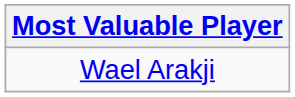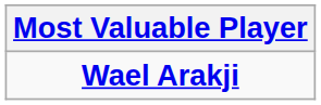row 2 | column 1: normal -> bold
